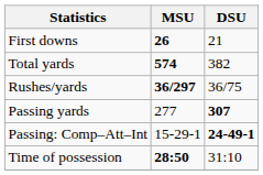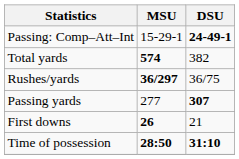rows swapped: First downs <-> Passing: Comp–Att–Int
Time of possession | DSU: normal -> bold
